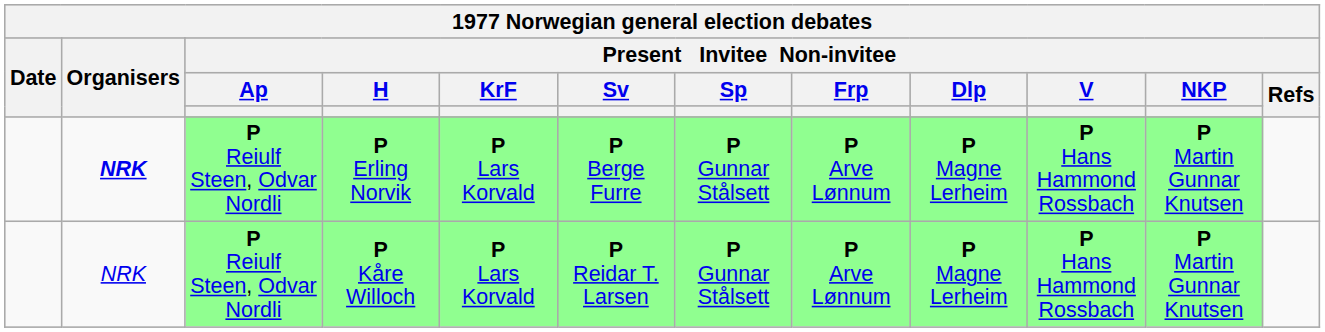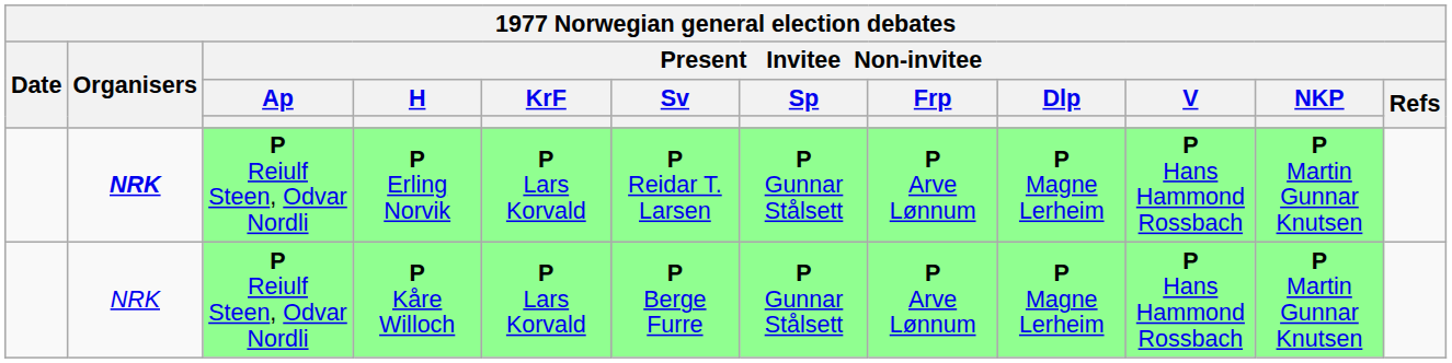P Erling Norvik | Present Invitee Non-invitee / Sv: P Berge Furre -> P Reidar T. Larsen
P Kåre Willoch | Present Invitee Non-invitee / Sv: P Reidar T. Larsen -> P Berge Furre
